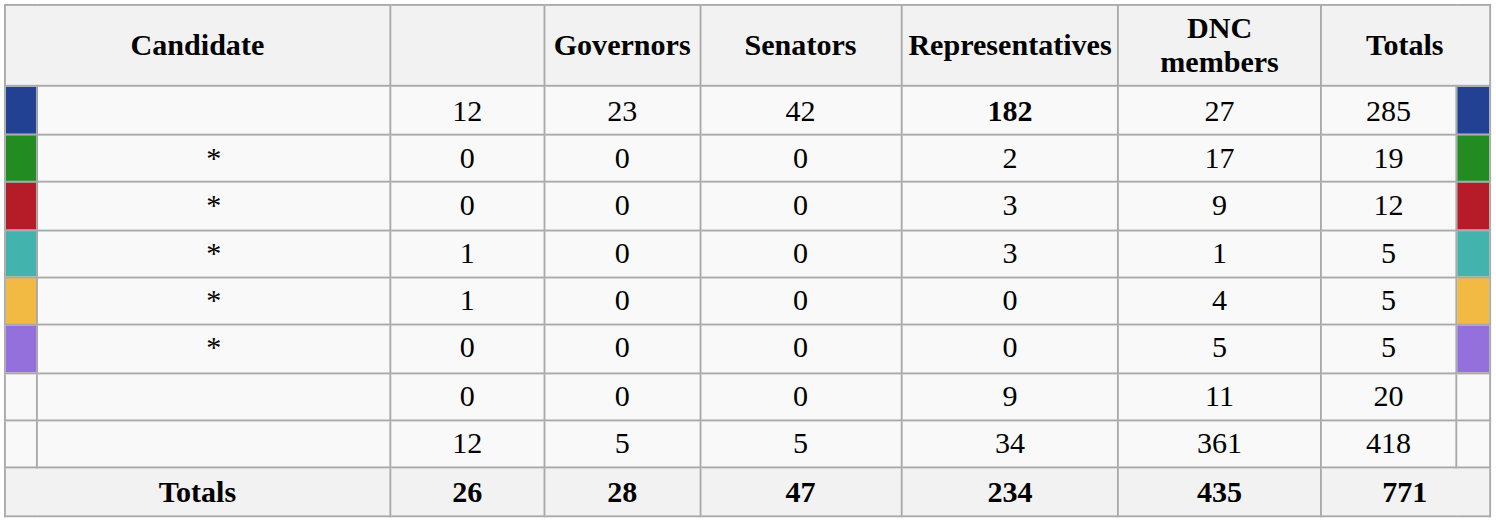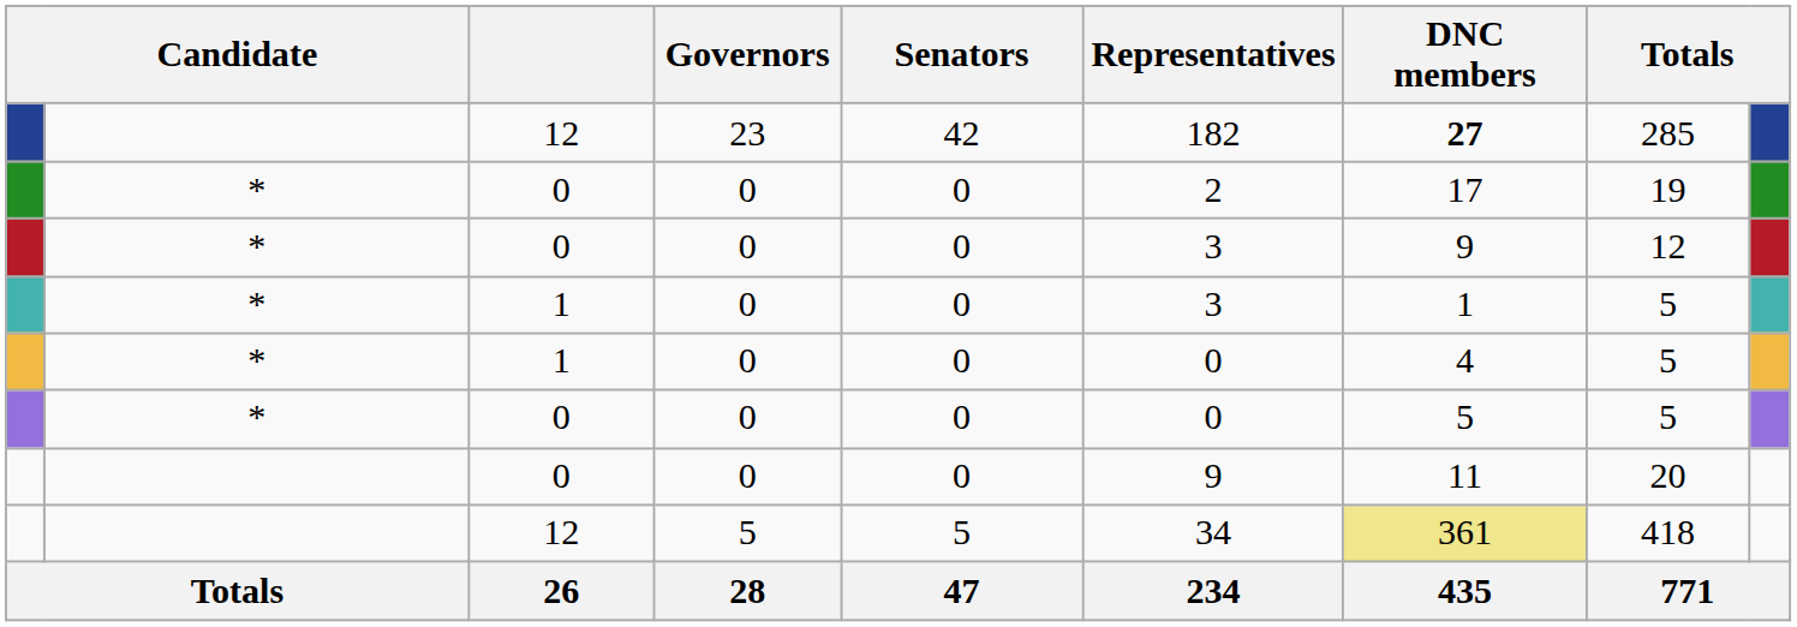12 / 23 | Representatives: bold -> normal
12 / 23 | DNC members: normal -> bold
12 / 5 | DNC members: no background -> khaki background
